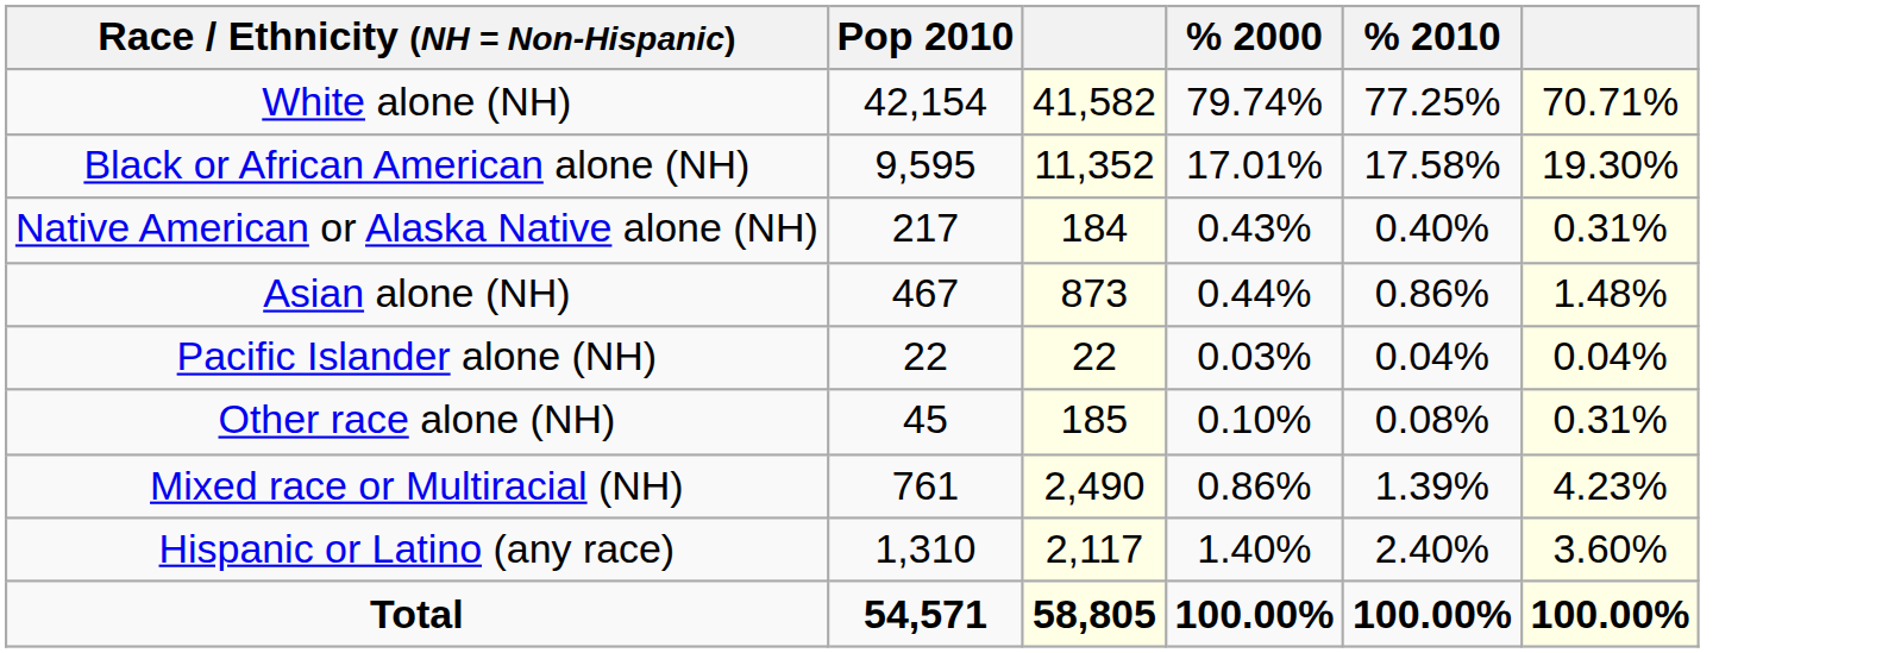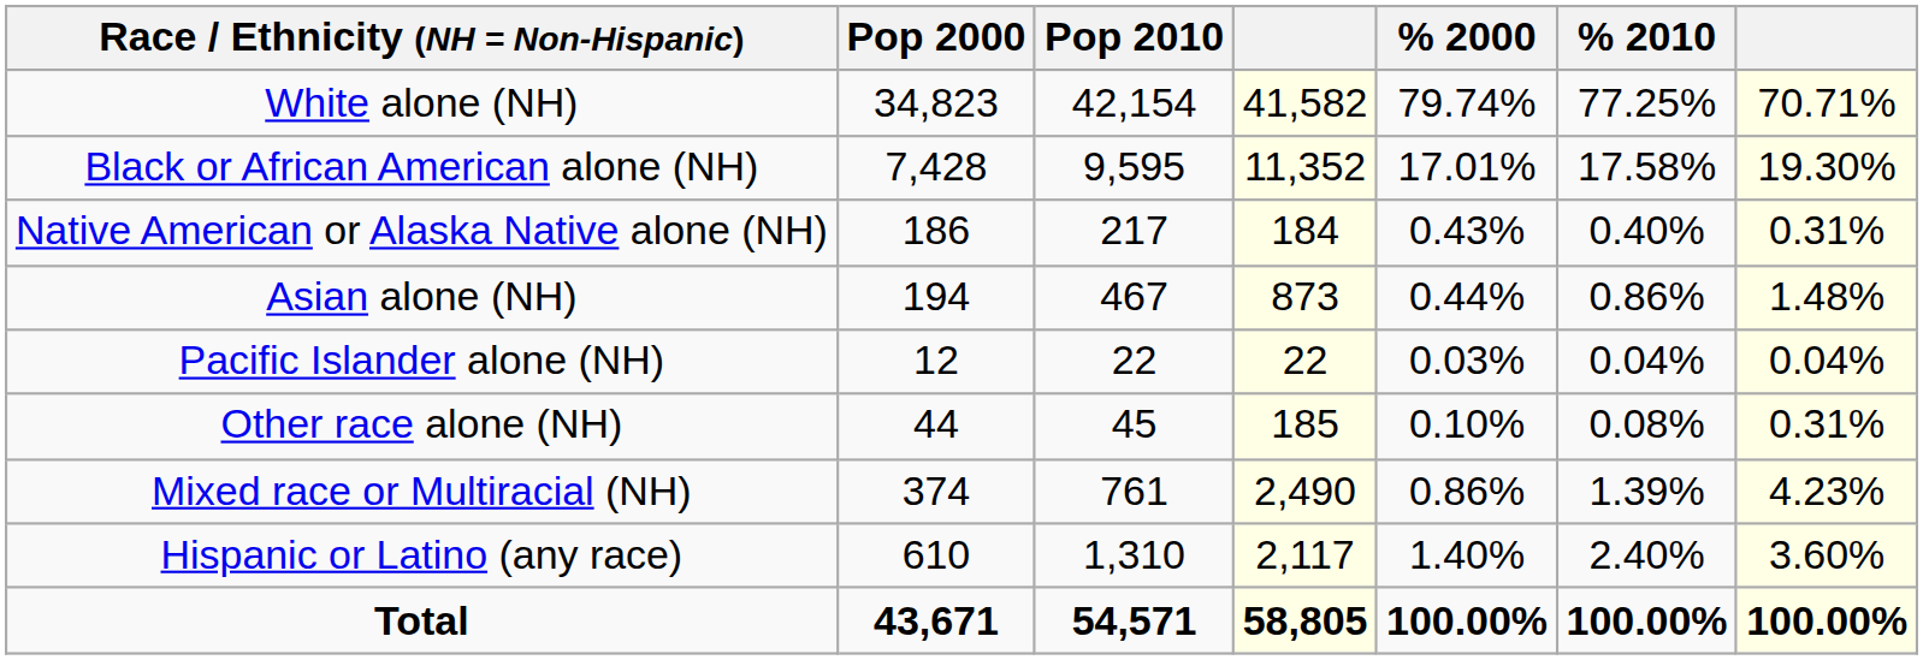+ column: Pop 2000 | 34,823 | 7,428 | 186 | 194 | 12 | 44 | 374 | 610 | 43,671
